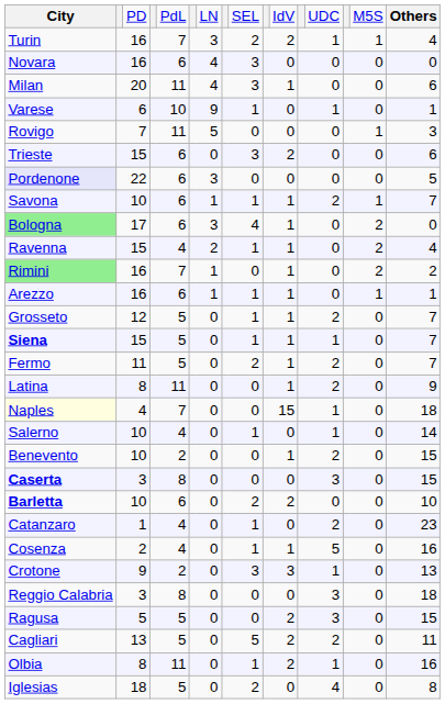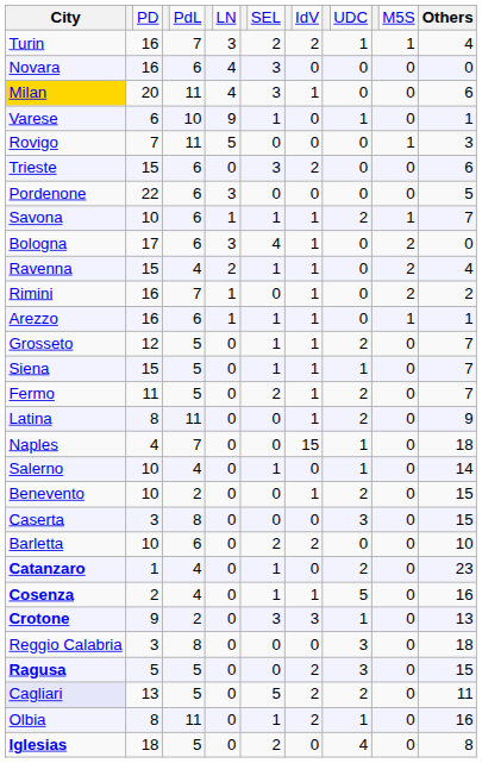Milan | column 1: no background -> gold background
Pordenone | column 1: lavender background -> no background
Bologna | column 1: lightgreen background -> no background
Rimini | column 1: lightgreen background -> no background
Siena | column 1: bold -> normal
Naples | column 1: lightyellow background -> no background
Caserta | column 1: bold -> normal
Barletta | column 1: bold -> normal
Catanzaro | column 1: normal -> bold
Cosenza | column 1: normal -> bold
Crotone | column 1: normal -> bold
Ragusa | column 1: normal -> bold
Cagliari | column 1: no background -> lavender background
Iglesias | column 1: normal -> bold
